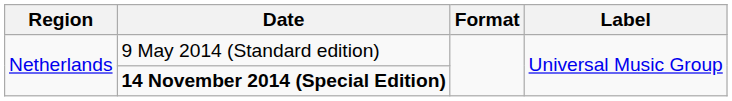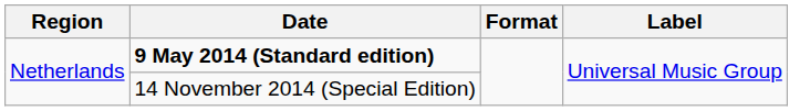9 May 2014 (Standard edition) | Date: normal -> bold
14 November 2014 (Special Edition) | Date: bold -> normal
